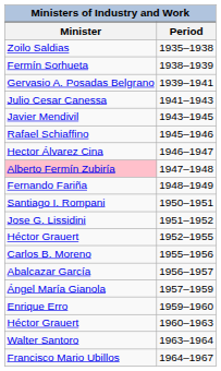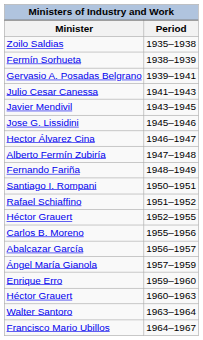row 8 | Minister: Rafael Schiaffino -> Jose G. Lissidini
row 10 | Minister: pink background -> no background
row 13 | Minister: Jose G. Lissidini -> Rafael Schiaffino
